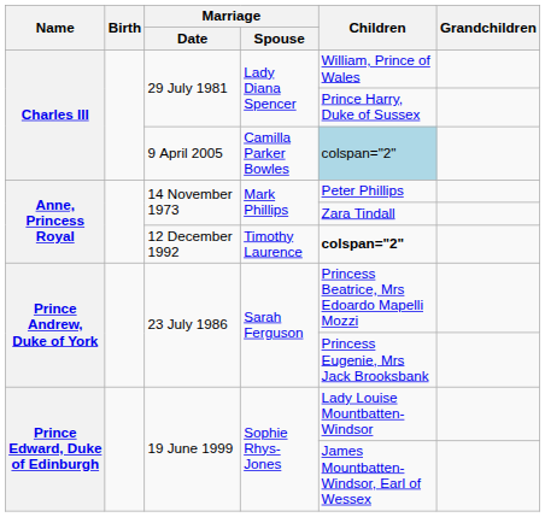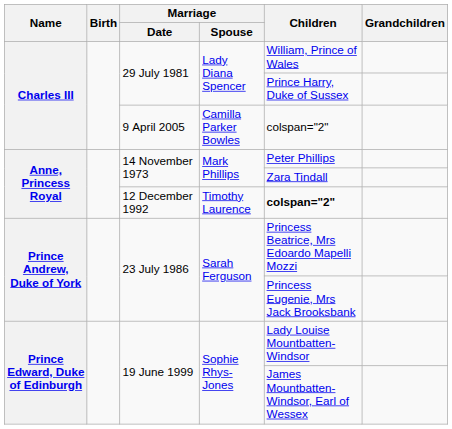9 April 2005 | Children: lightblue background -> no background
